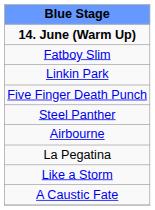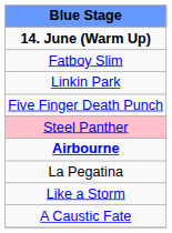Steel Panther | column 1: no background -> pink background
Airbourne | column 1: normal -> bold
